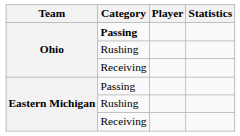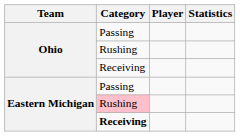Ohio / Passing | Category: bold -> normal
Eastern Michigan / Rushing | Category: no background -> pink background
Eastern Michigan / Receiving | Category: normal -> bold
